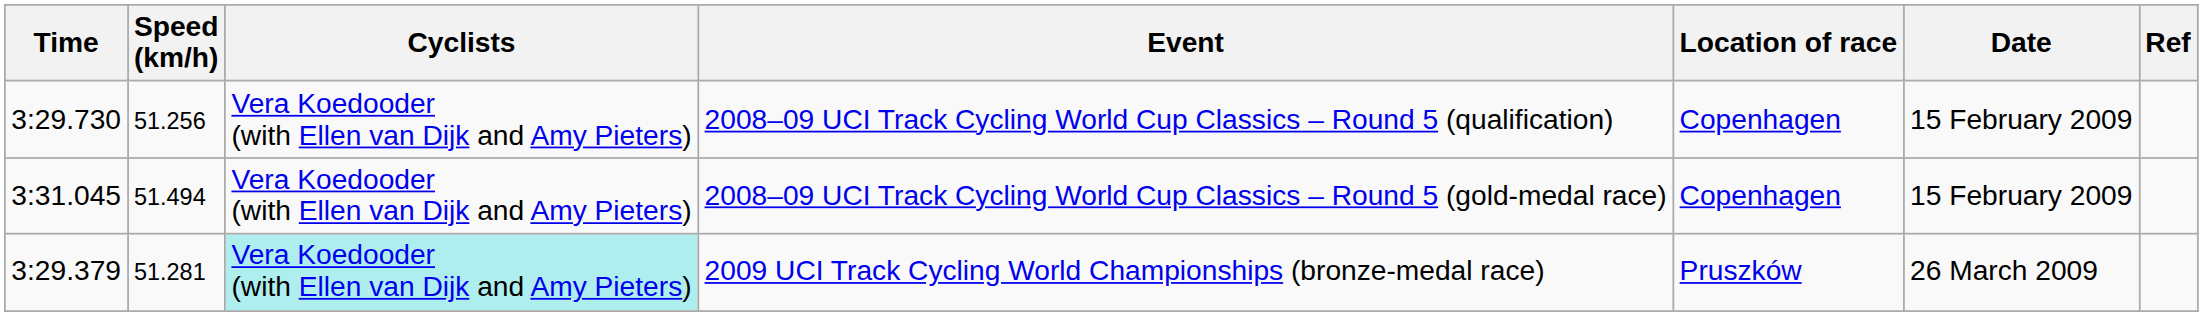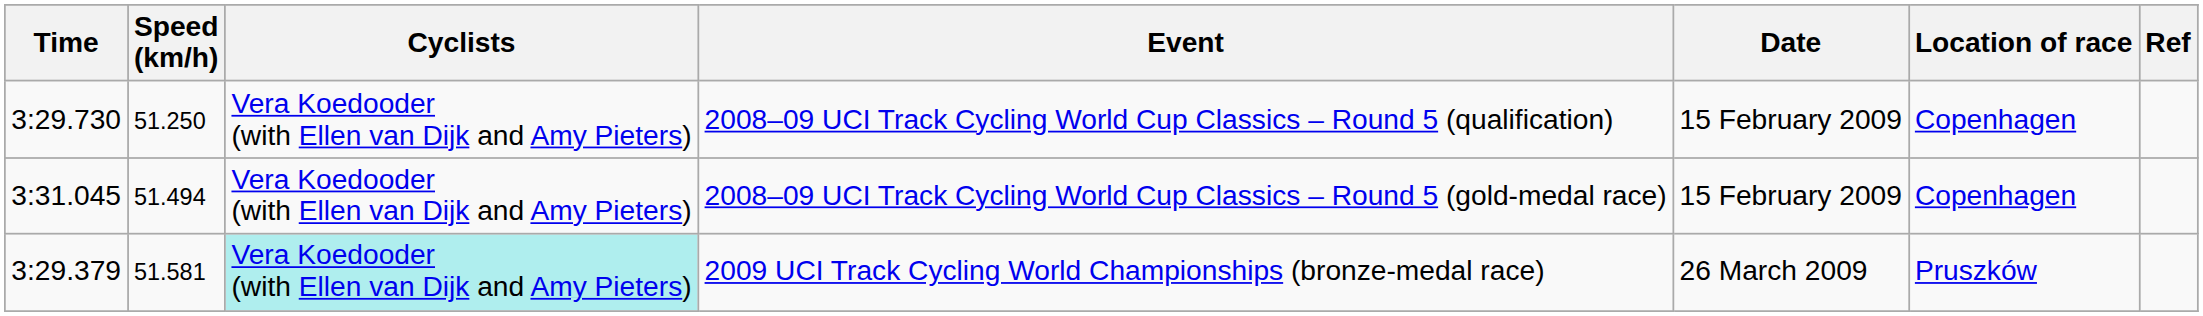columns swapped: Location of race <-> Date
row 2 | Speed (km/h): 51.256 -> 51.250
row 4 | Speed (km/h): 51.281 -> 51.581
